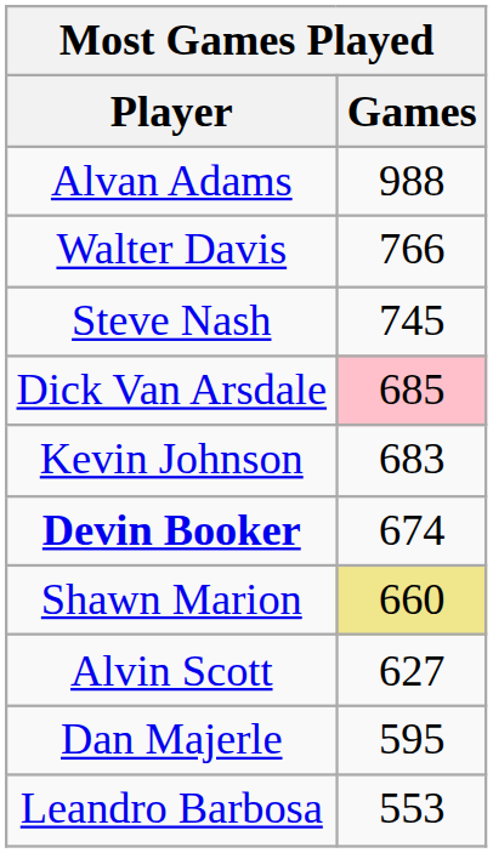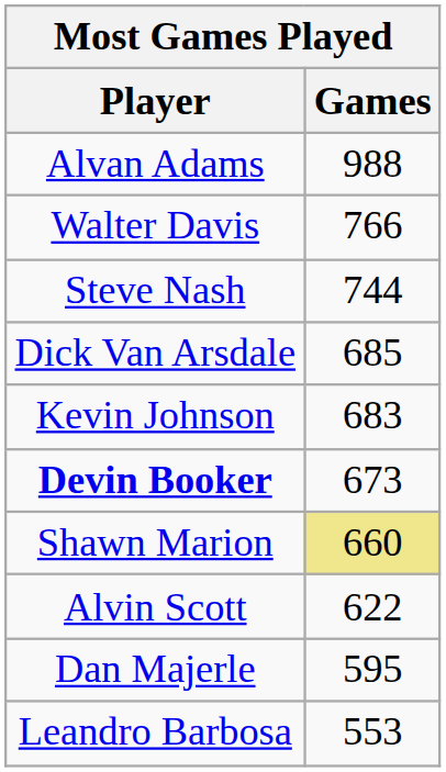Steve Nash | Games: 745 -> 744
Dick Van Arsdale | Games: pink background -> no background
Devin Booker | Games: 674 -> 673
Alvin Scott | Games: 627 -> 622
